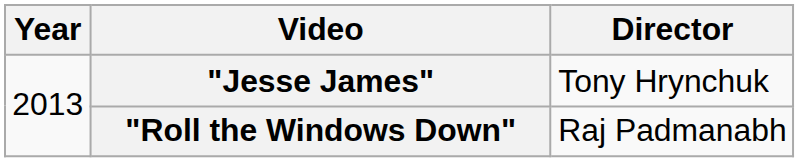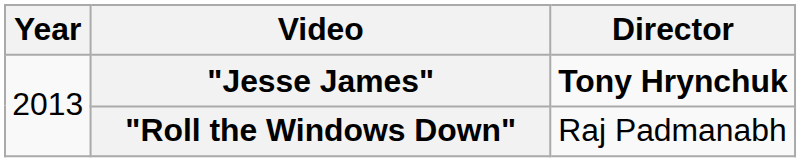"Jesse James" | Director: normal -> bold
